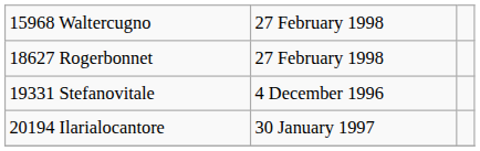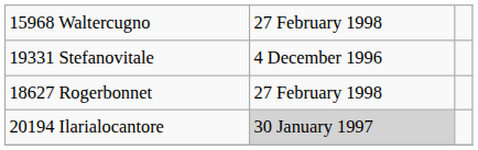rows swapped: 18627 Rogerbonnet <-> 19331 Stefanovitale
20194 Ilarialocantore | column 2: no background -> lightgrey background
